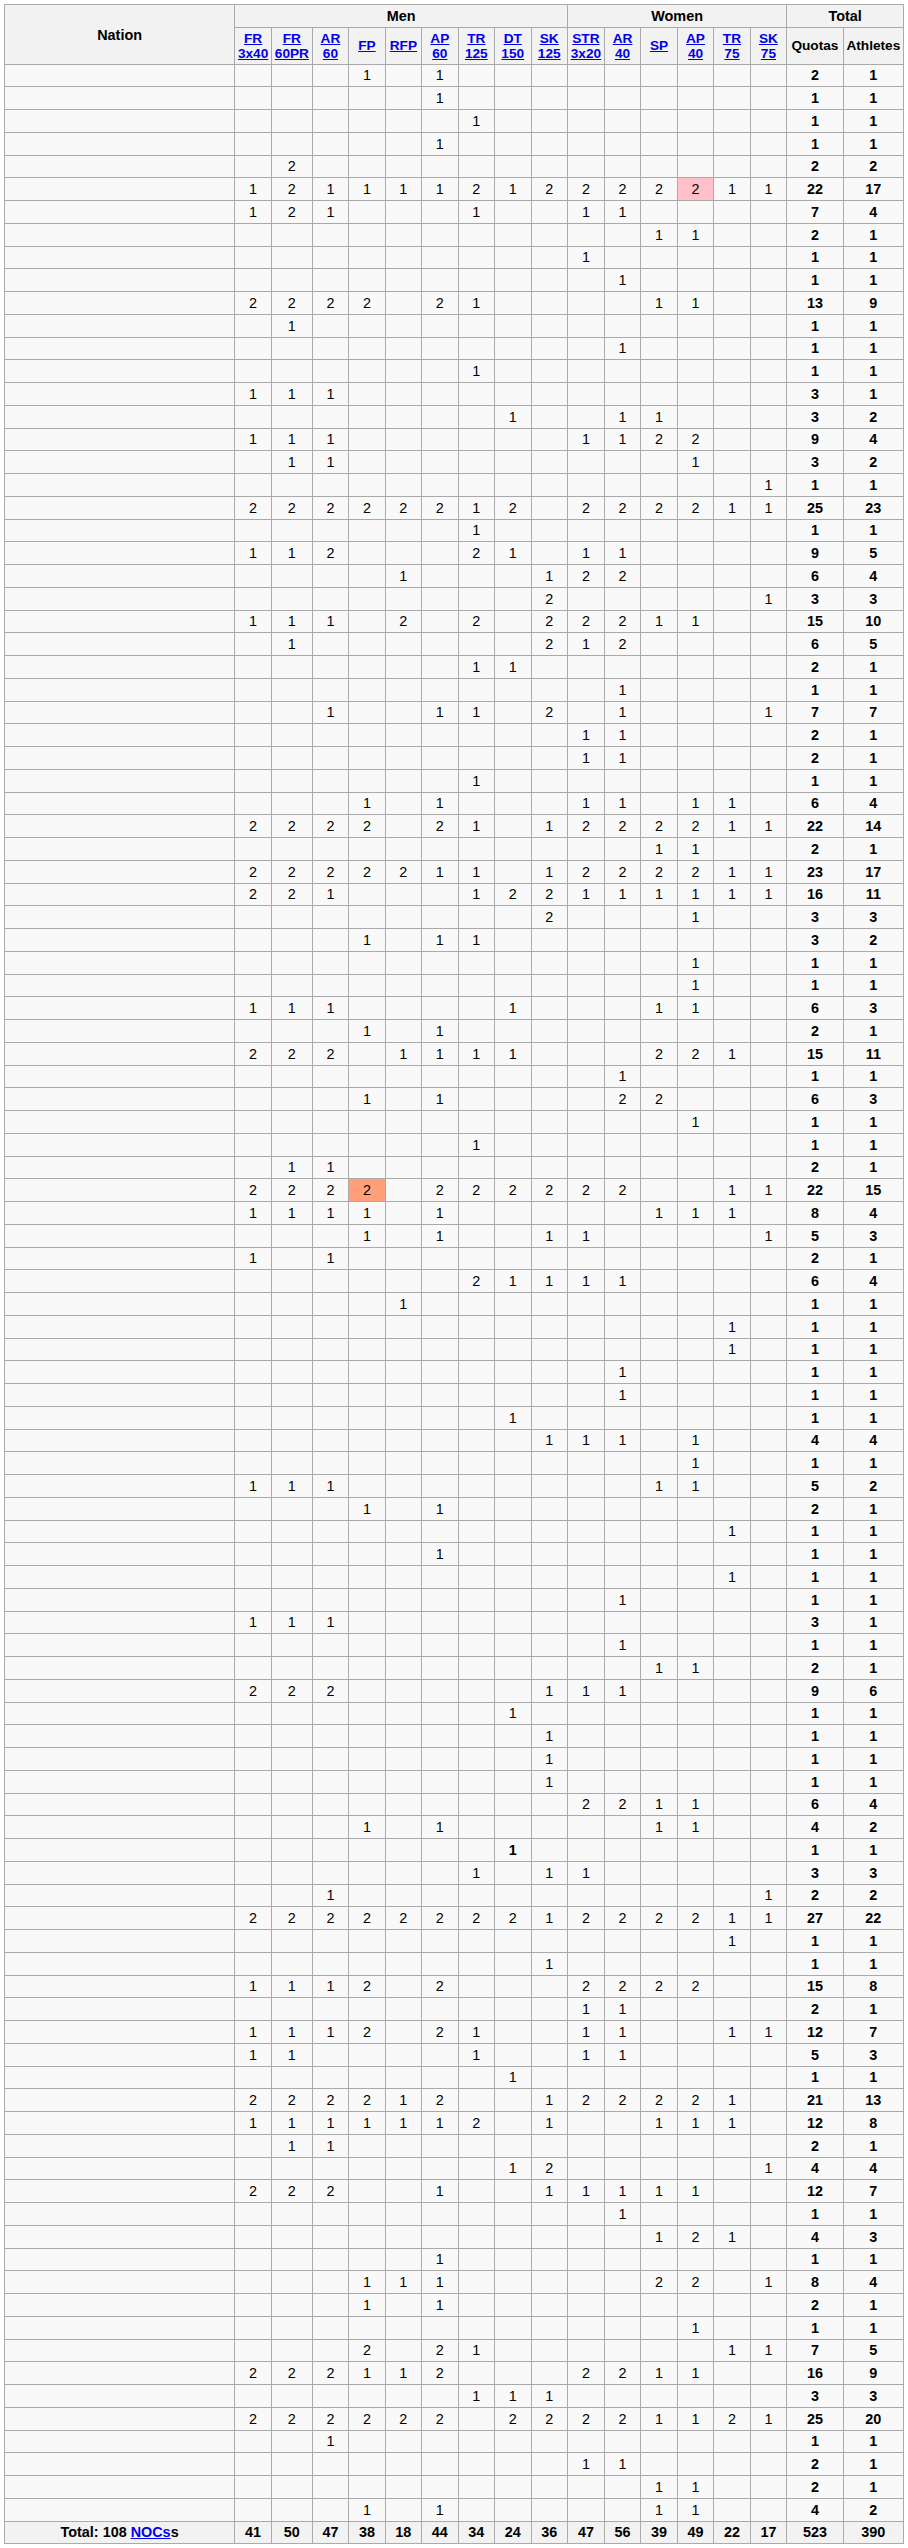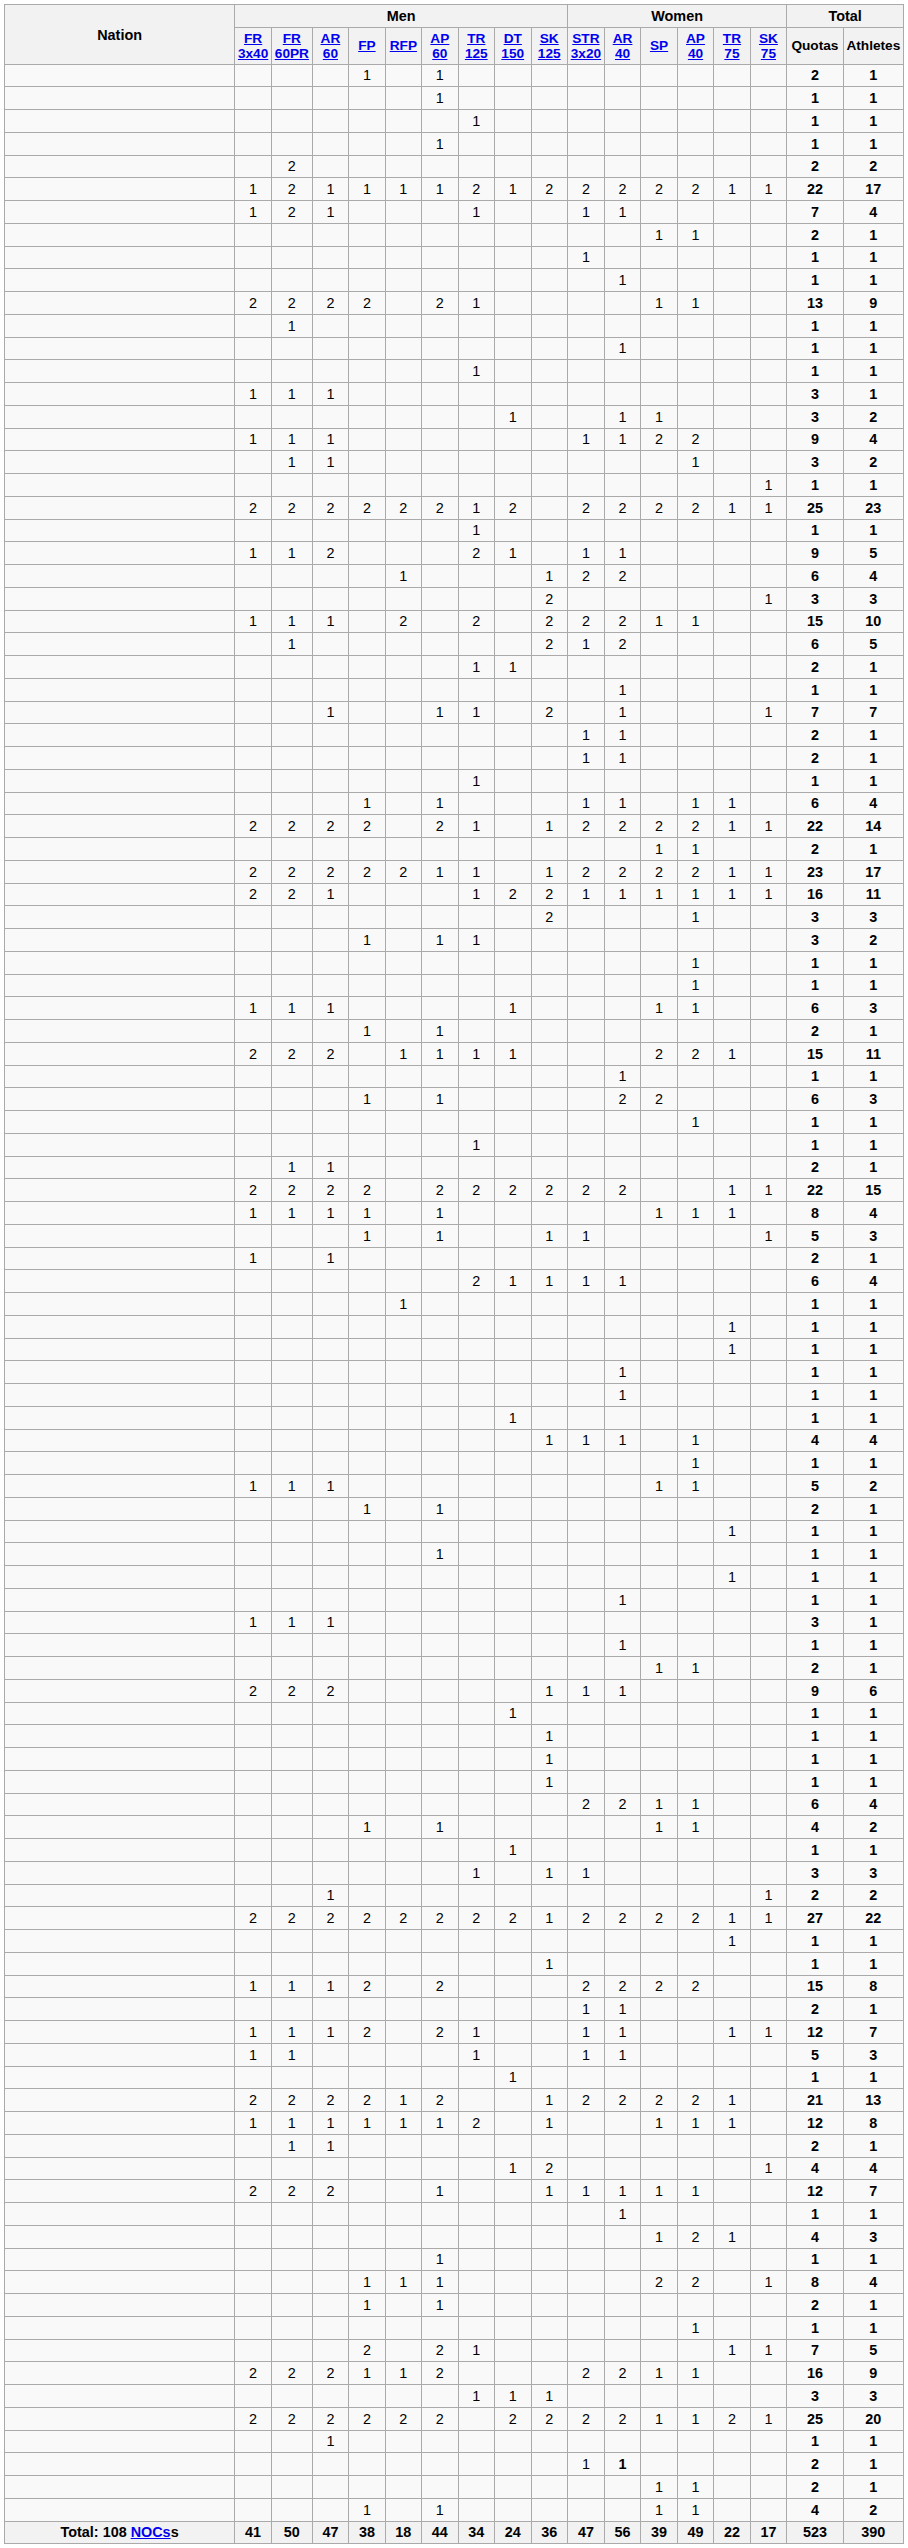row 8 | Women / AP 40: pink background -> no background
row 52 | Men / FP: lightsalmon background -> no background
row 81 | Men / DT 150: bold -> normal
row 108 | Women / AR 40: normal -> bold
